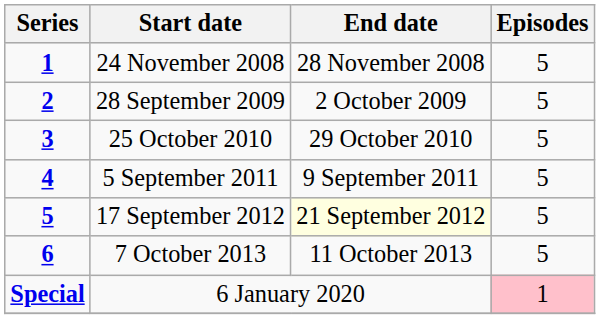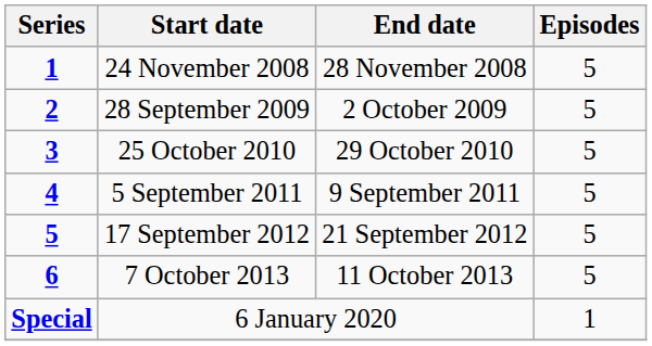17 September 2012 | End date: lightyellow background -> no background
6 January 2020 | Episodes: pink background -> no background
